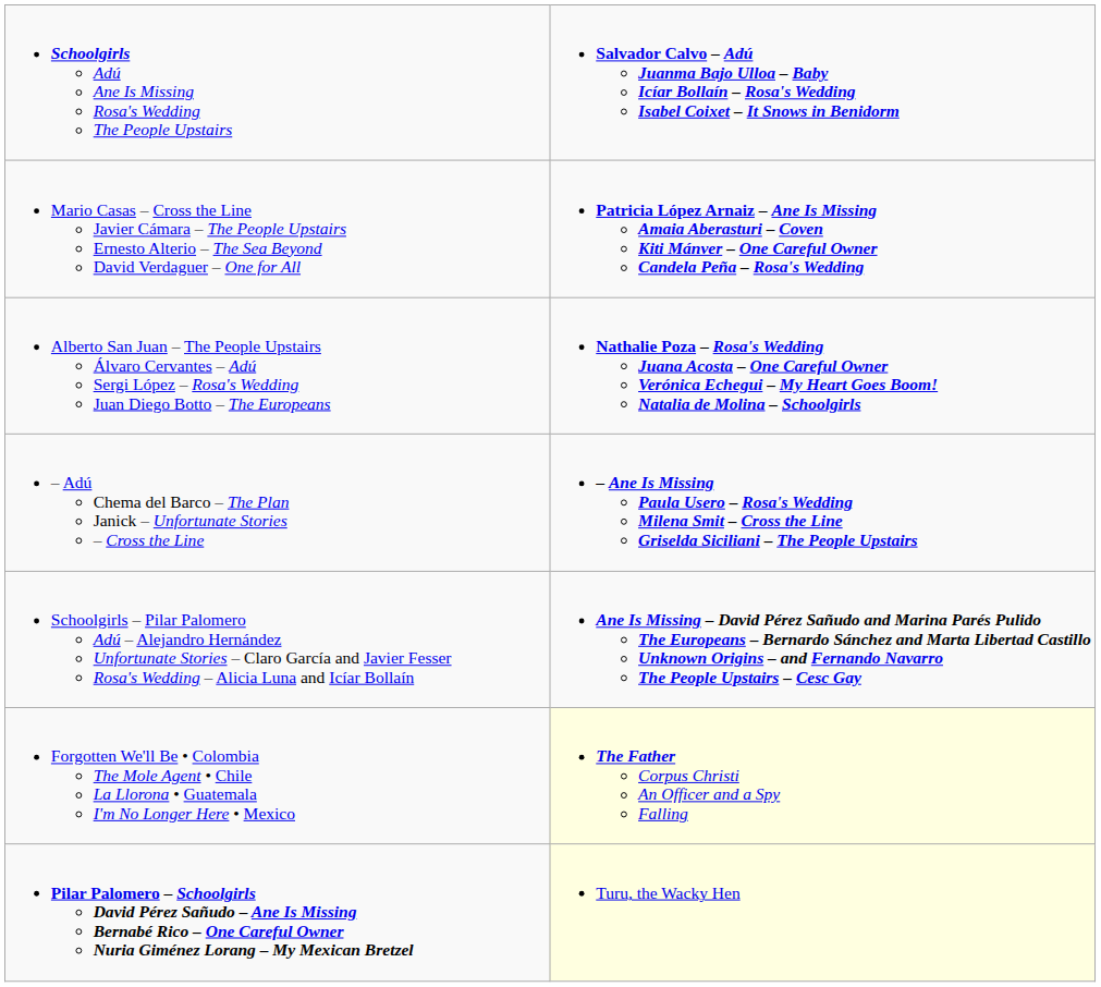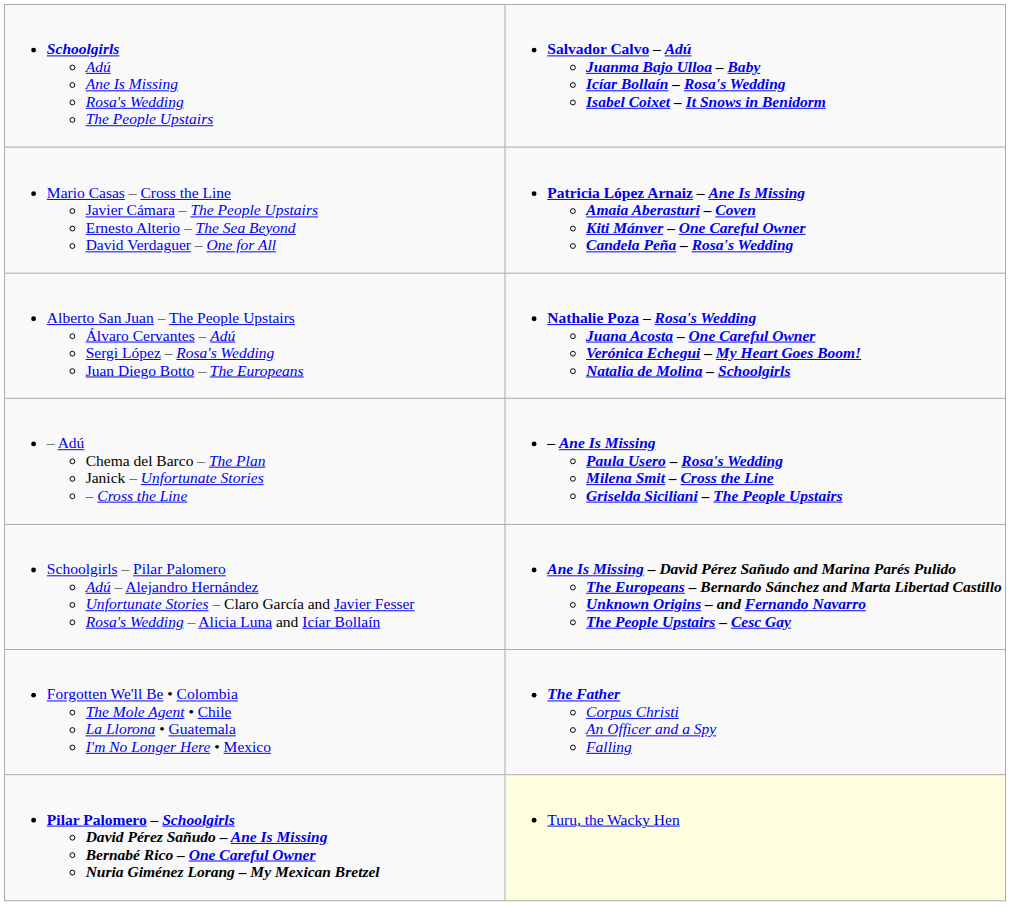row 6 | column 2: lightyellow background -> no background
